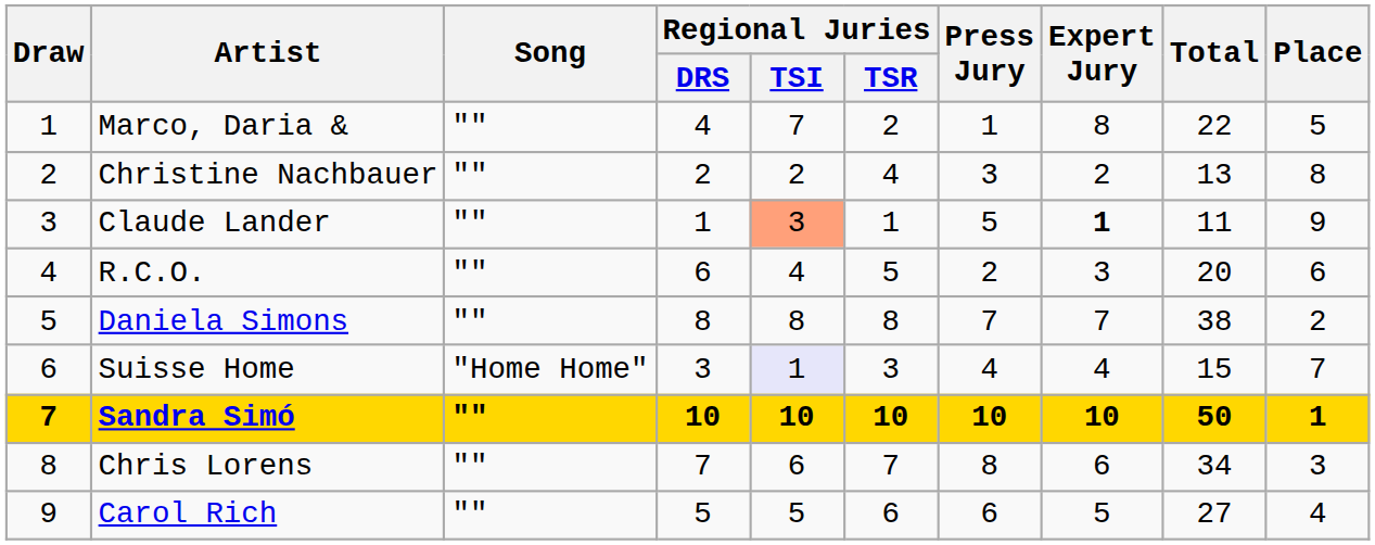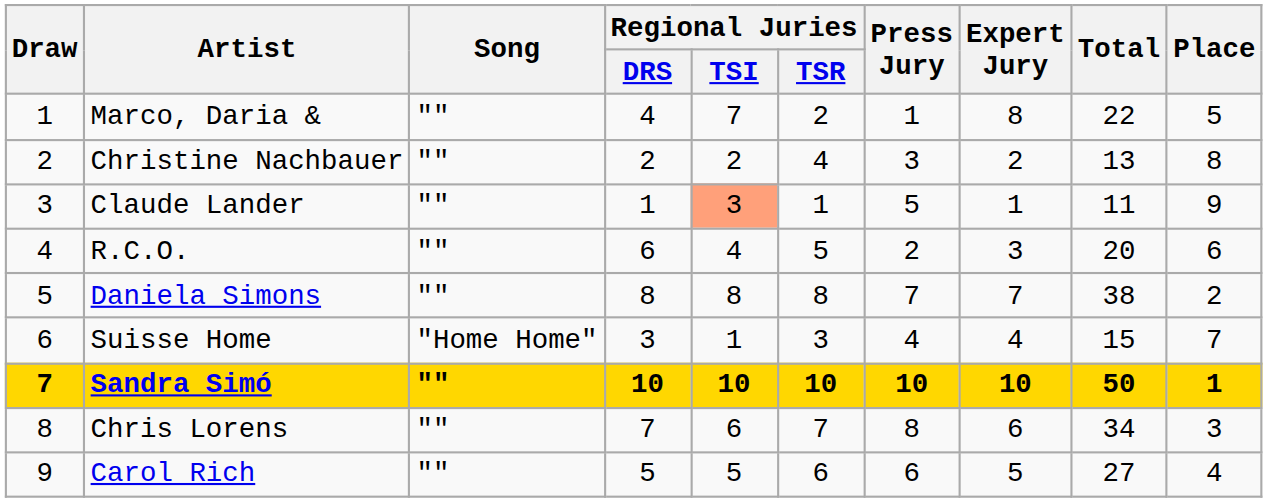Claude Lander | Expert Jury: bold -> normal
Suisse Home | Regional Juries / TSI: lavender background -> no background
